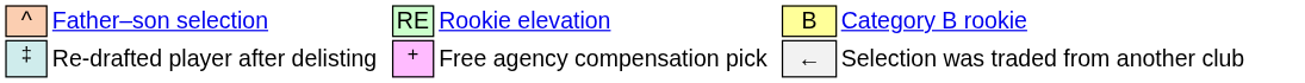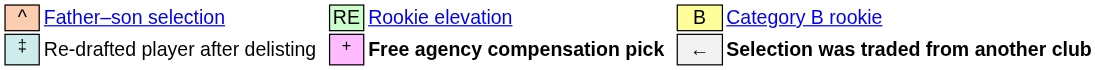Re-drafted player after delisting | column 4: normal -> bold
Re-drafted player after delisting | column 6: normal -> bold
